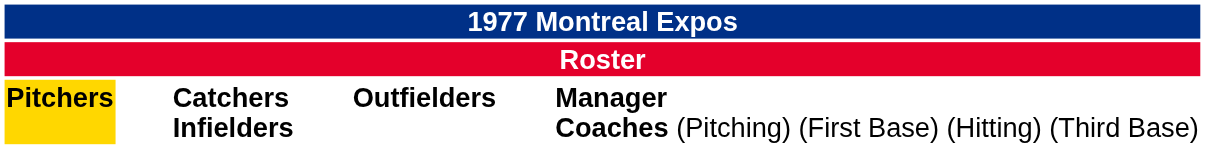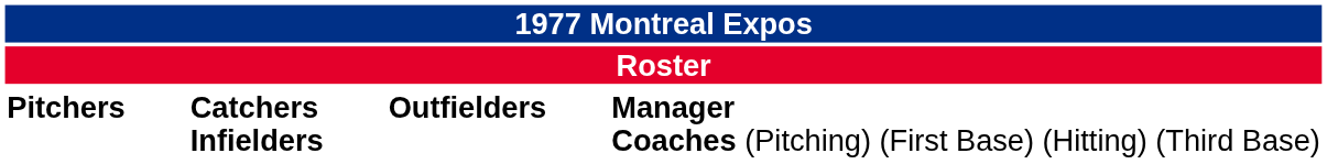Pitchers | column 1: gold background -> no background
